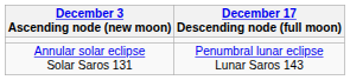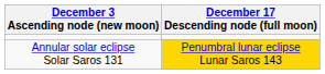Annular solar eclipse Solar Saros 131 | December 17 Descending node (full moon): no background -> gold background
